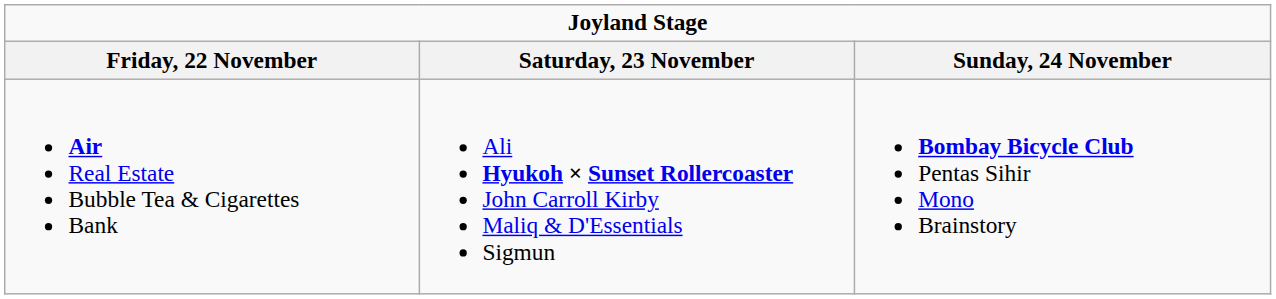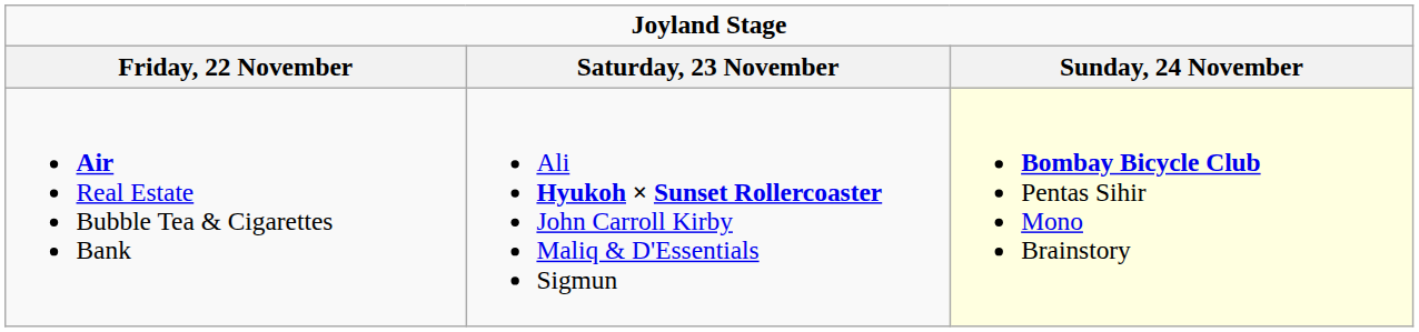Air Real Estate Bubble Tea & Cigarettes Bank | Sunday, 24 November: no background -> lightyellow background
